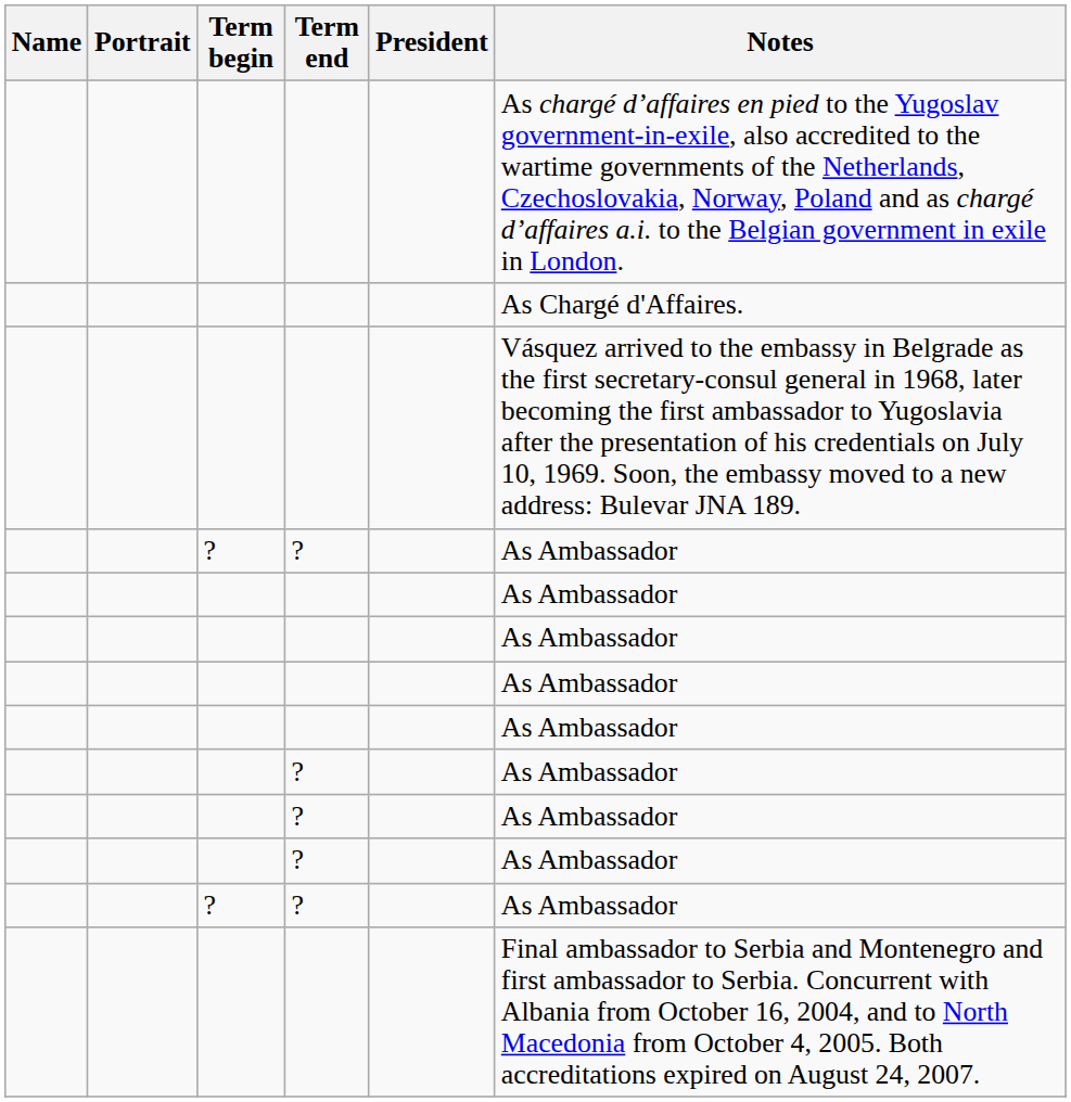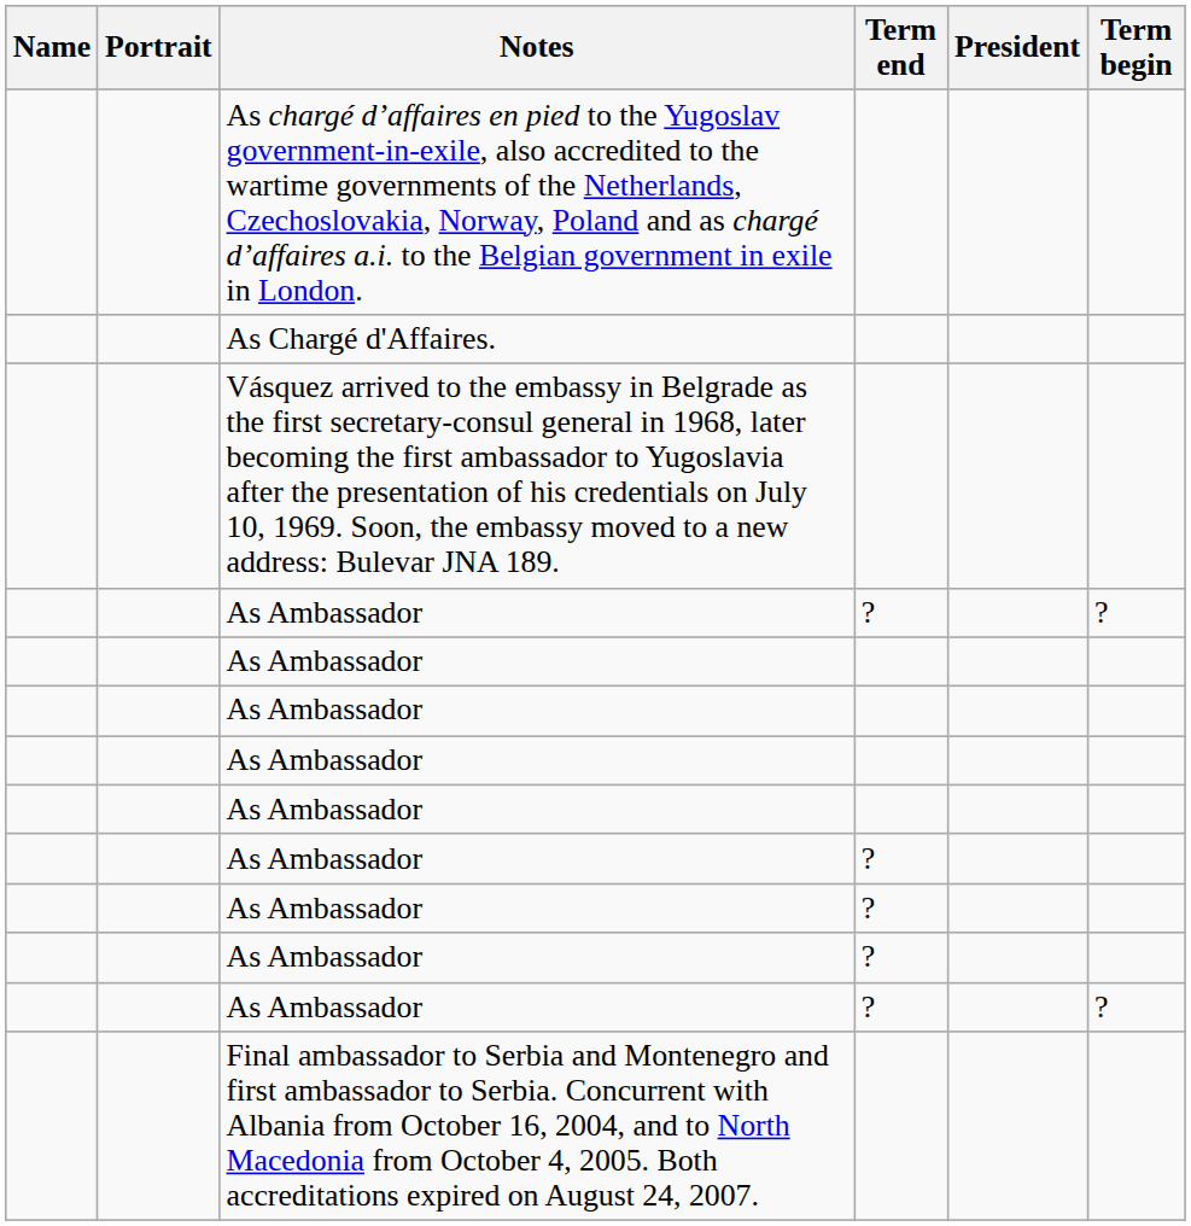columns swapped: Term begin <-> Notes
